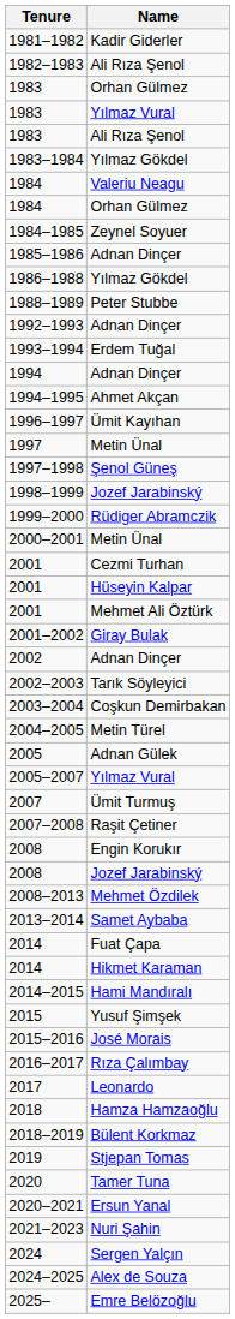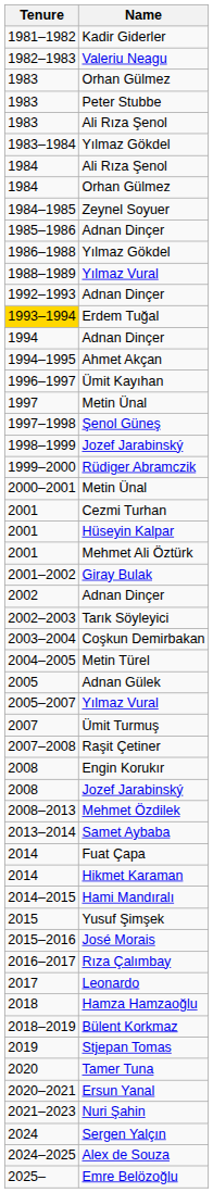row 3 | Name: Ali Rıza Şenol -> Valeriu Neagu
row 5 | Name: Yılmaz Vural -> Peter Stubbe
row 8 | Name: Valeriu Neagu -> Ali Rıza Şenol
row 13 | Name: Peter Stubbe -> Yılmaz Vural
row 15 | Tenure: no background -> gold background
